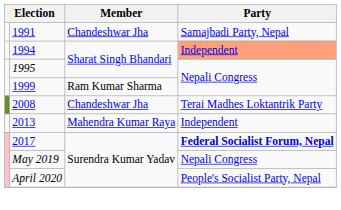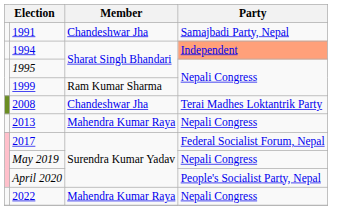2013 | Party: Independent -> Nepali Congress
2017 | Party: bold -> normal
+ row: 2022 | Mahendra Kumar Raya | Nepali Congress
